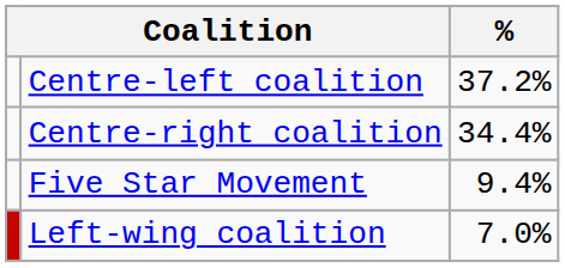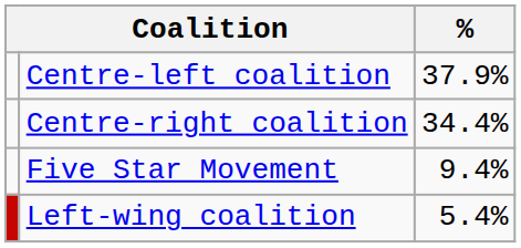Centre-left coalition | %: 37.2% -> 37.9%
Left-wing coalition | %: 7.0% -> 5.4%
